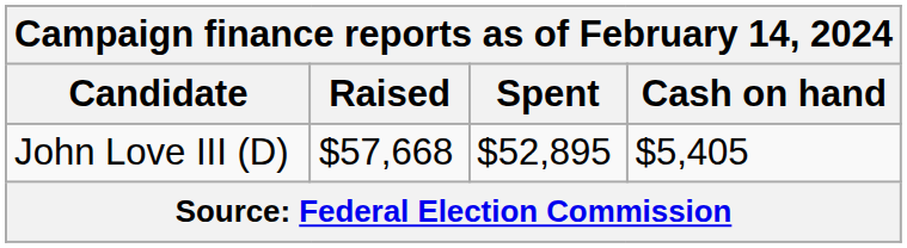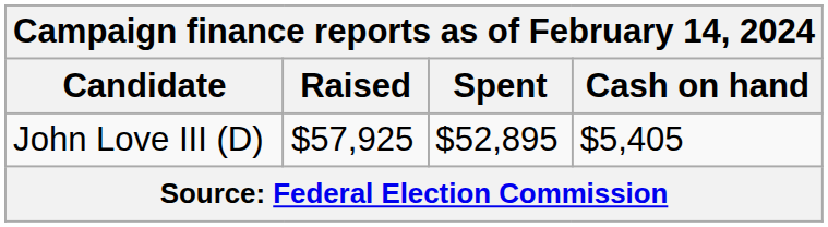John Love III (D) | Raised: $57,668 -> $57,925
